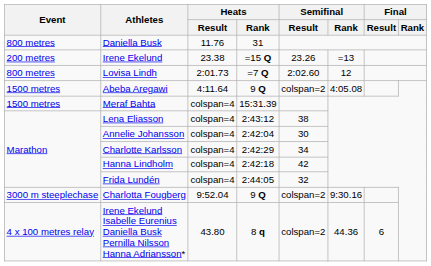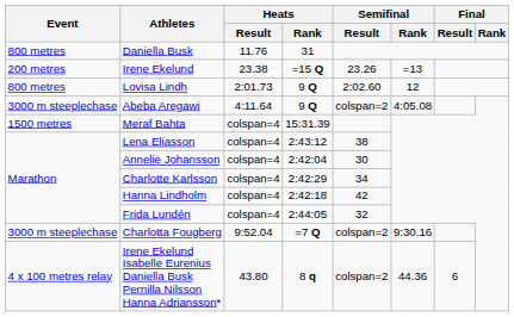Lovisa Lindh | Heats / Rank: =7 Q -> 9 Q
Abeba Aregawi | Event: 1500 metres -> 3000 m steeplechase
Charlotta Fougberg | Heats / Rank: 9 Q -> =7 Q
